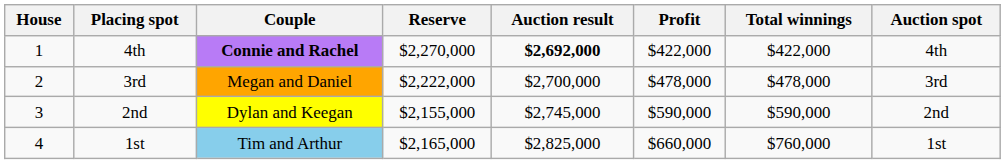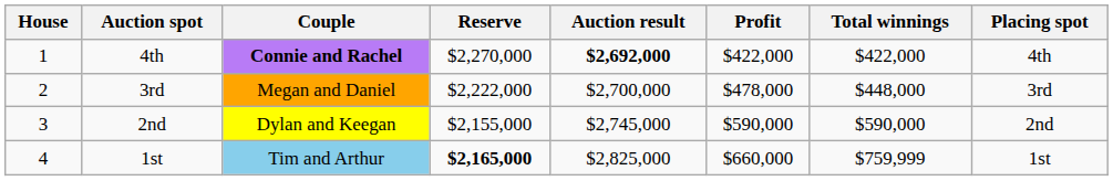columns swapped: Auction spot <-> Placing spot
row 3 | Total winnings: $478,000 -> $448,000
row 5 | Reserve: normal -> bold
row 5 | Total winnings: $760,000 -> $759,999
